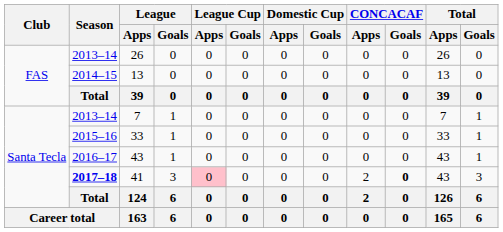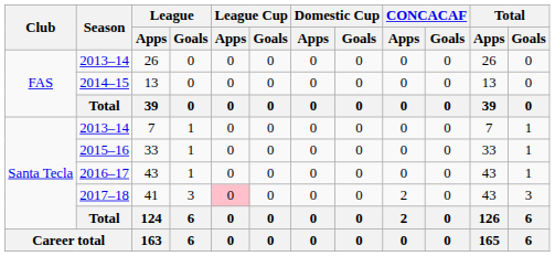41 | Season: bold -> normal
41 | CONCACAF / Goals: bold -> normal
